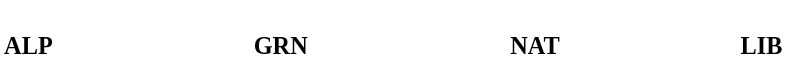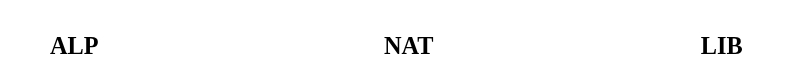- column: 4 | GRN
